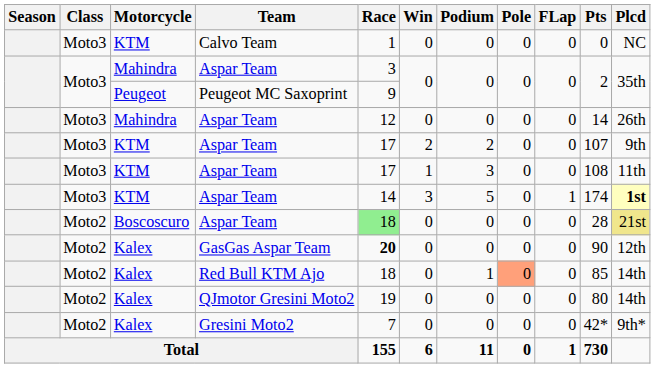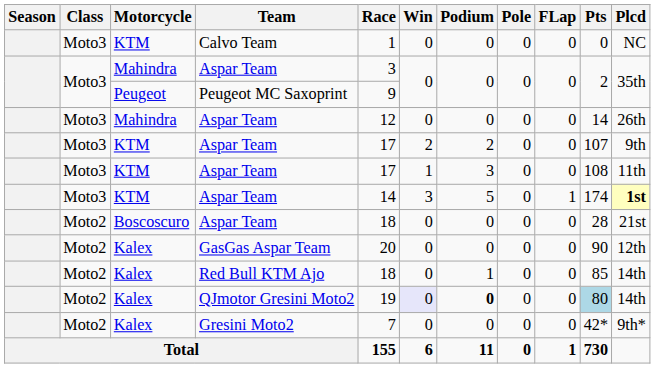Boscoscuro / Aspar Team | Race: lightgreen background -> no background
Boscoscuro / Aspar Team | Plcd: khaki background -> no background
GasGas Aspar Team | Race: bold -> normal
Red Bull KTM Ajo | Pole: lightsalmon background -> no background
QJmotor Gresini Moto2 | Win: no background -> lavender background
QJmotor Gresini Moto2 | Podium: normal -> bold
QJmotor Gresini Moto2 | Pts: no background -> lightblue background
